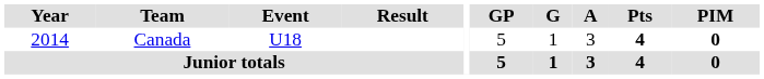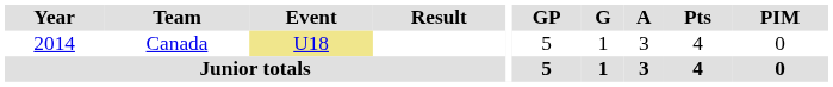Canada | Event: no background -> khaki background
Canada | Pts: bold -> normal
Canada | PIM: bold -> normal
